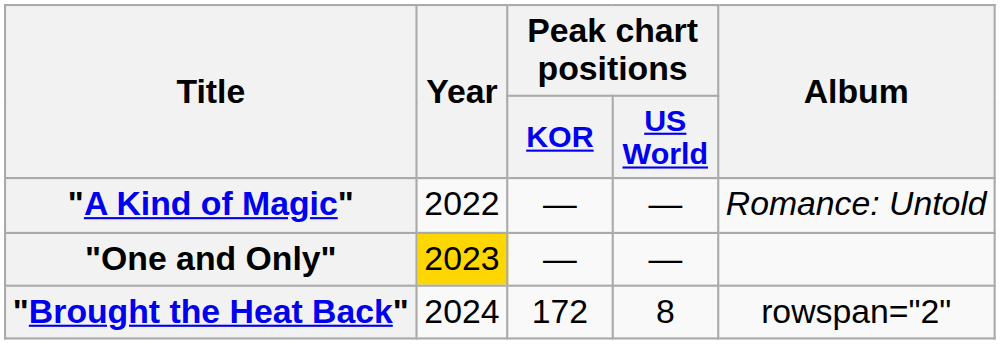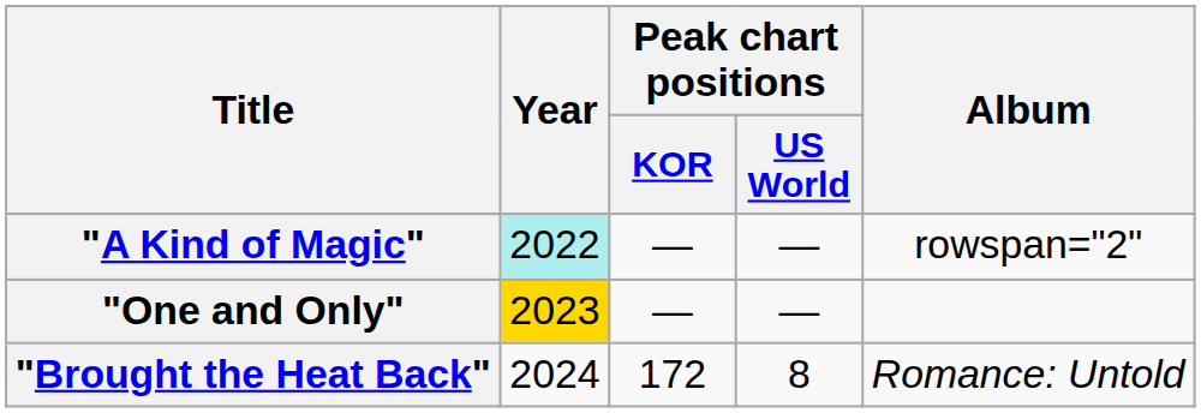"A Kind of Magic" | Year: no background -> paleturquoise background
"A Kind of Magic" | Album: Romance: Untold -> rowspan="2"
"Brought the Heat Back" | Album: rowspan="2" -> Romance: Untold
